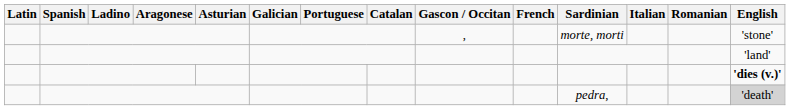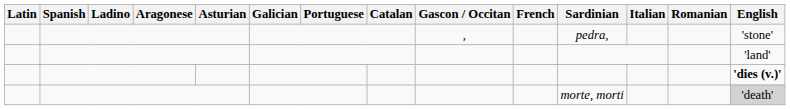row 2 | Sardinian: morte, morti -> pedra,
row 5 | Sardinian: pedra, -> morte, morti
